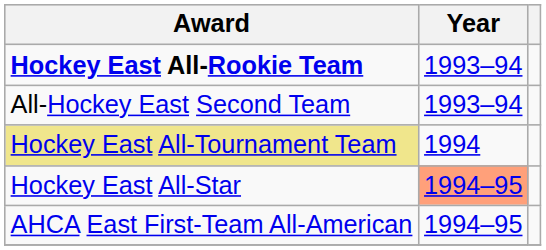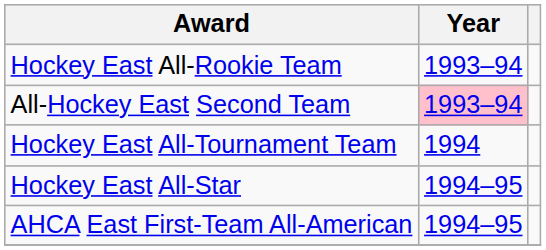row 2 | Award: bold -> normal
row 3 | Year: no background -> pink background
row 4 | Award: khaki background -> no background
row 5 | Year: lightsalmon background -> no background
